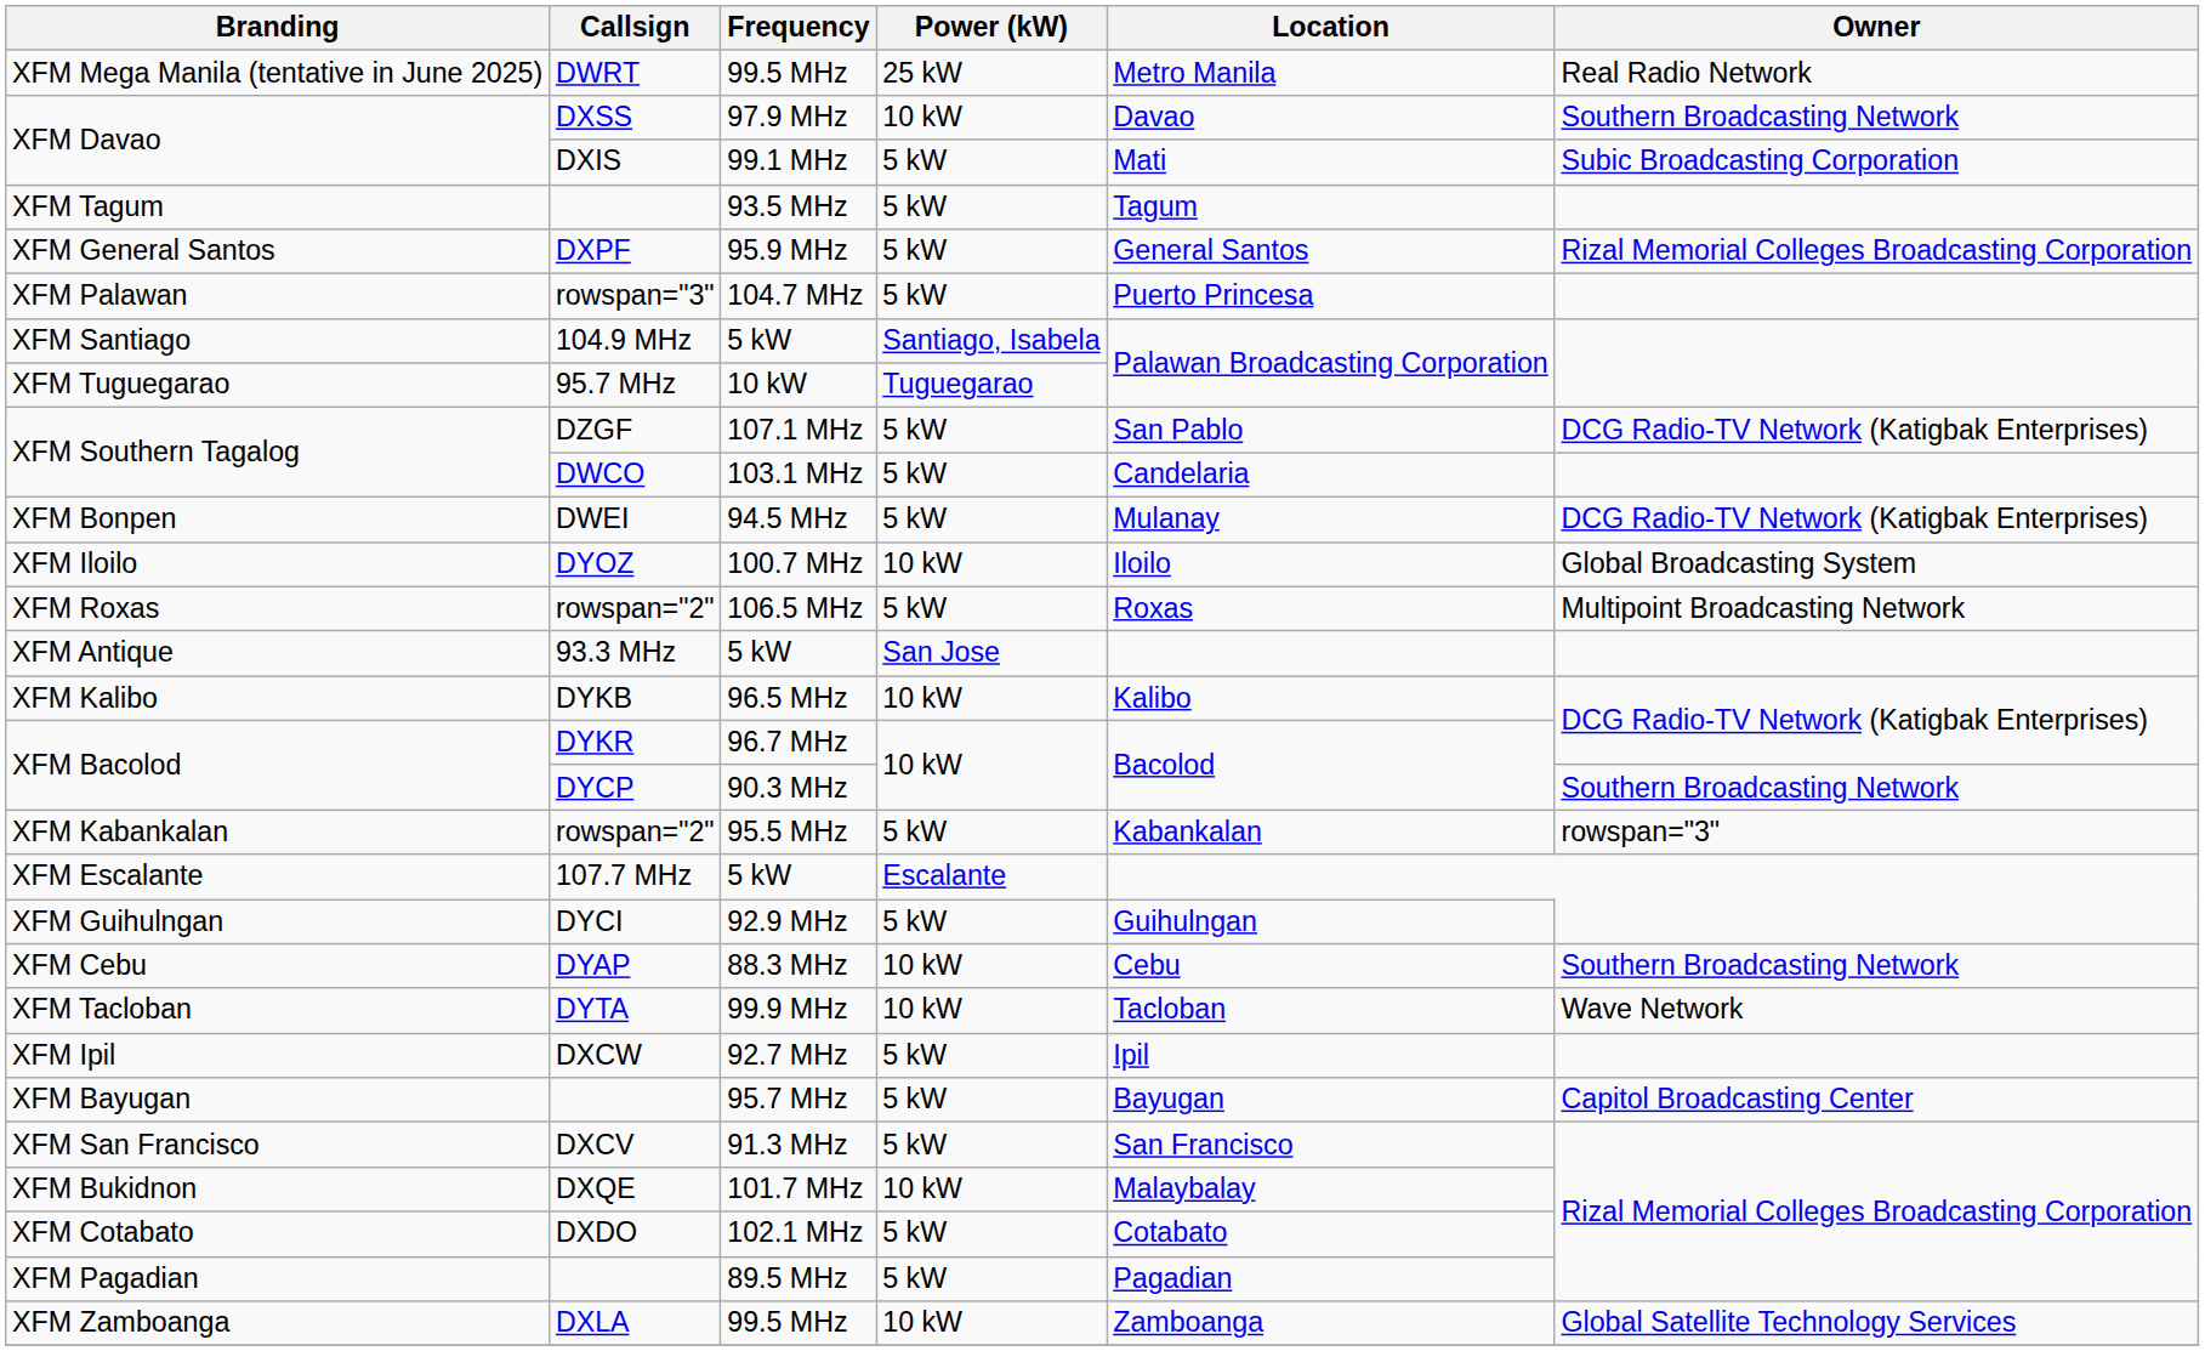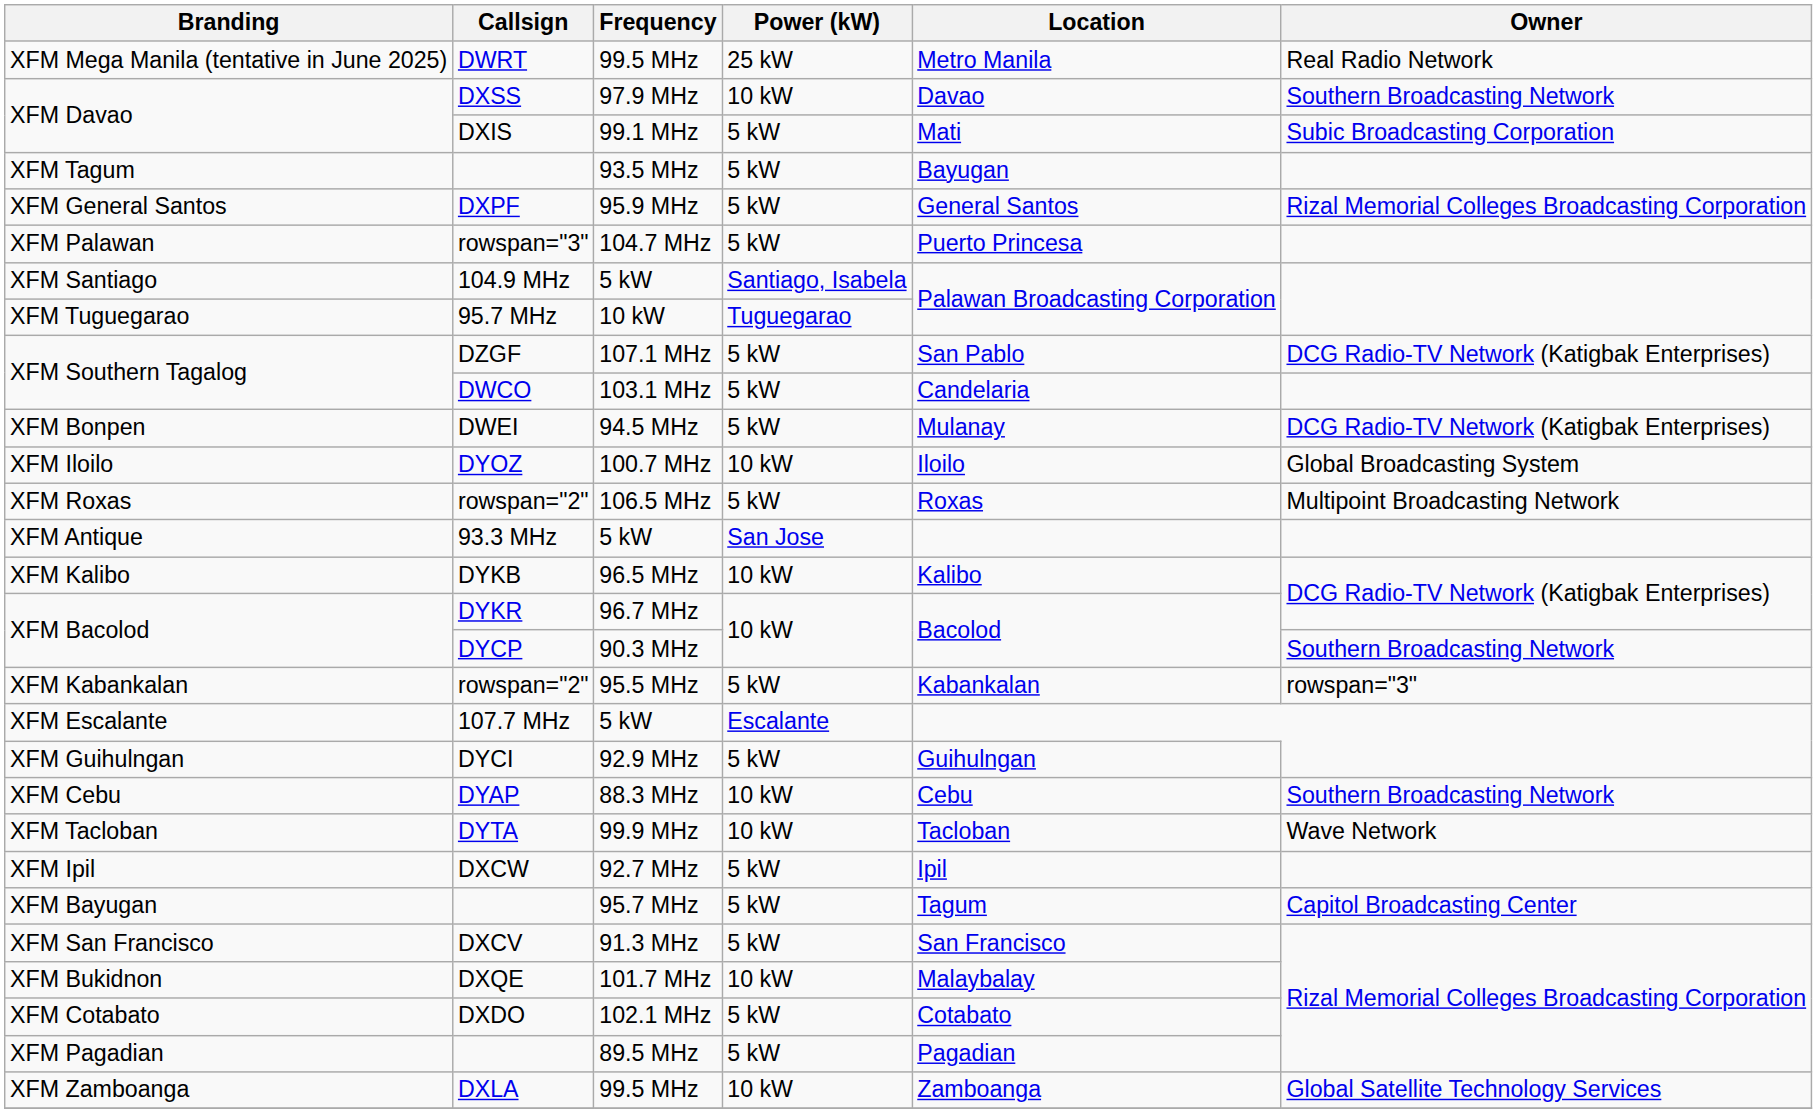XFM Tagum | Location: Tagum -> Bayugan
XFM Bayugan | Location: Bayugan -> Tagum
